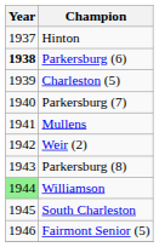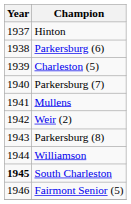Parkersburg (6) | Year: bold -> normal
Williamson | Year: lightgreen background -> no background
South Charleston | Year: normal -> bold
